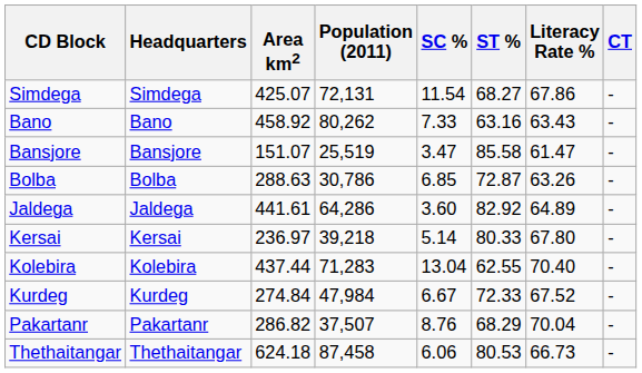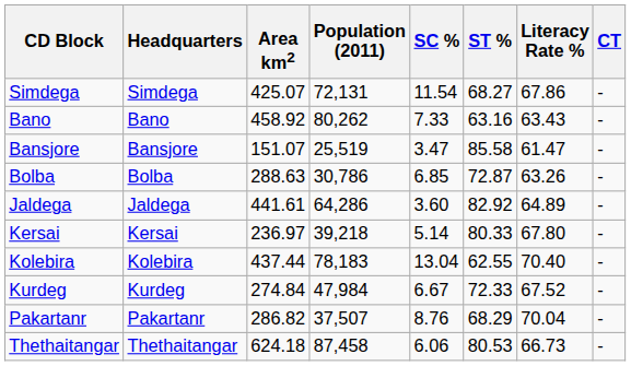row 8 | Population (2011): 71,283 -> 78,183
